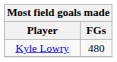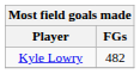Kyle Lowry | FGs: 480 -> 482
